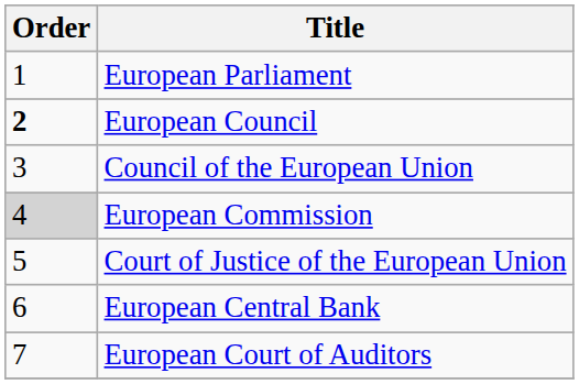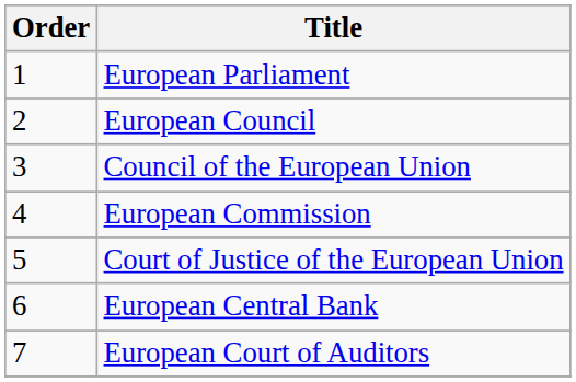European Council | Order: bold -> normal
European Commission | Order: lightgrey background -> no background
